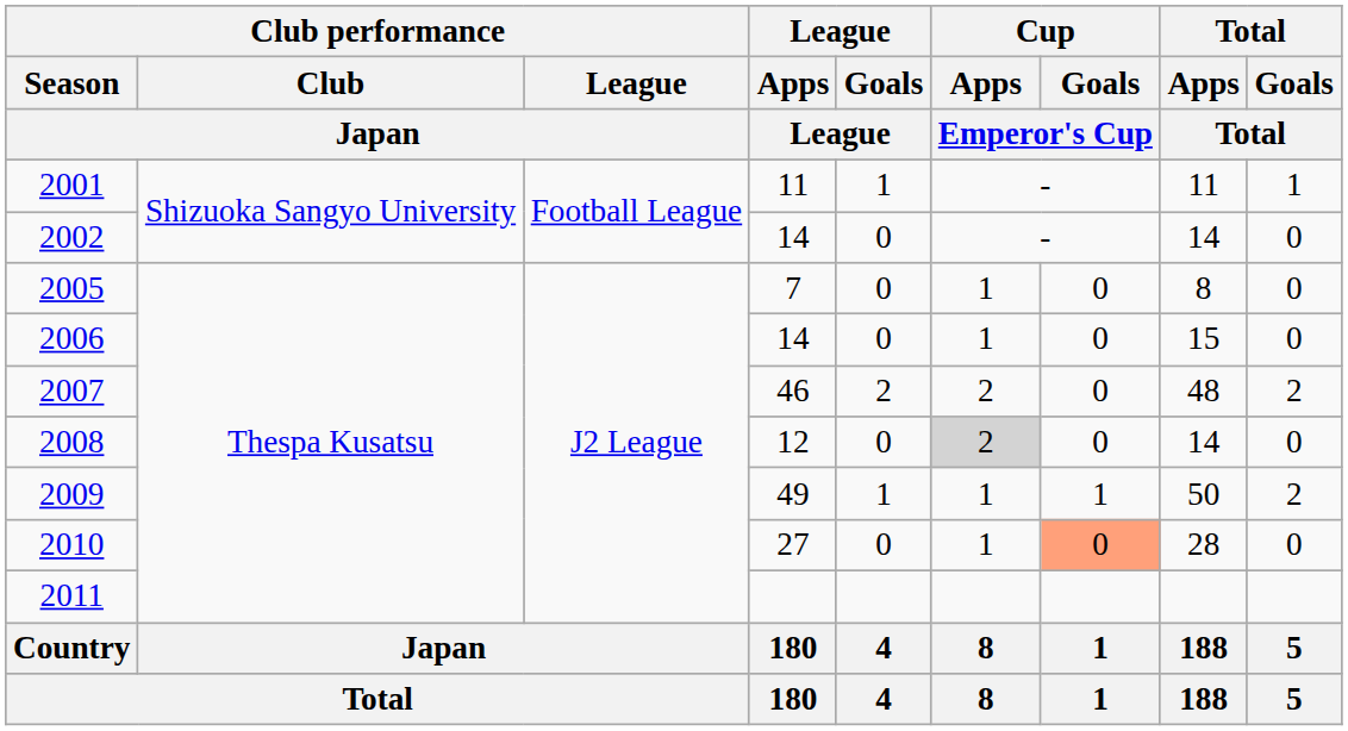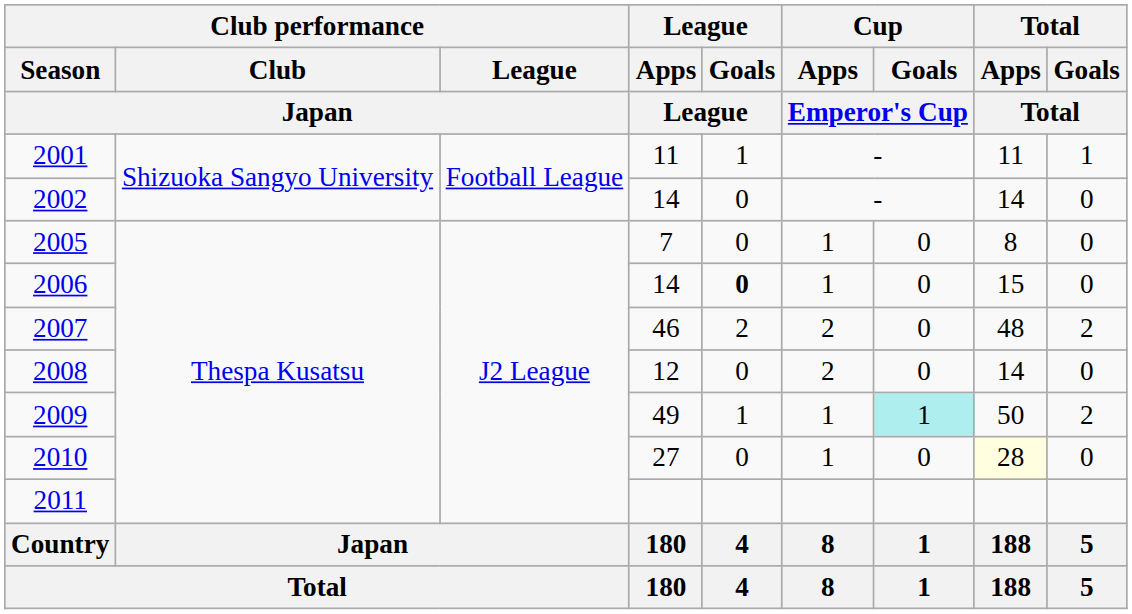2006 | League / Goals / League: normal -> bold
2008 | Cup / Apps / Emperor's Cup: lightgrey background -> no background
2009 | Cup / Goals / Emperor's Cup: no background -> paleturquoise background
2010 | Cup / Goals / Emperor's Cup: lightsalmon background -> no background
2010 | Total / Apps / Total: no background -> lightyellow background
